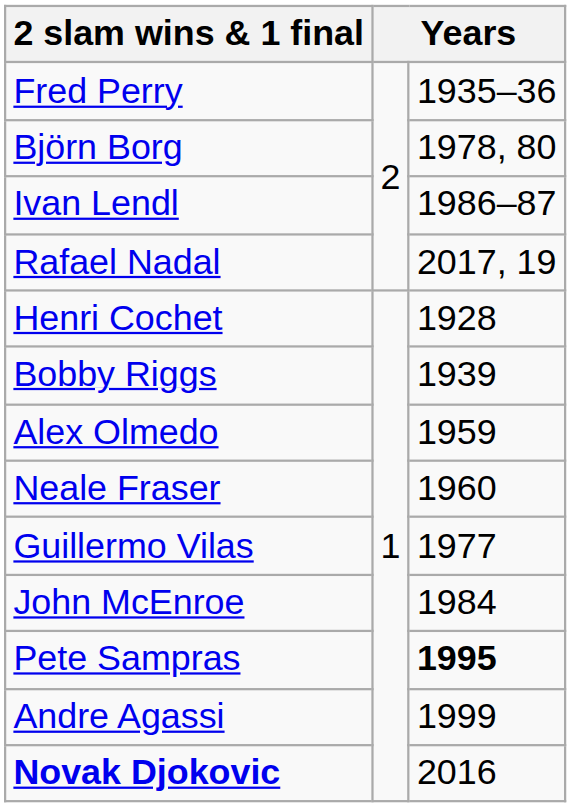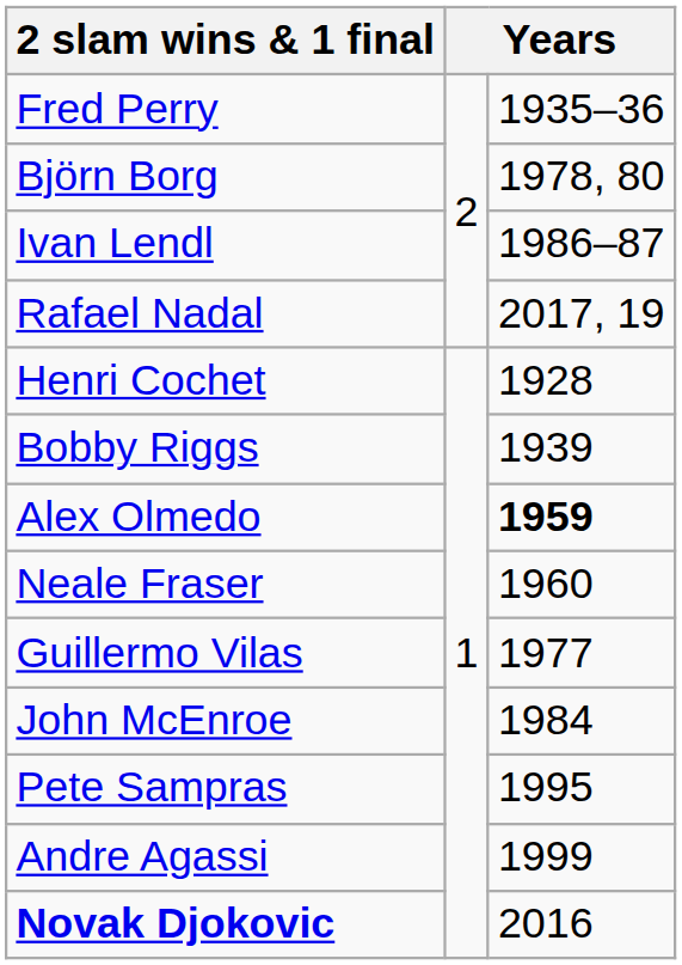Alex Olmedo | column 3: normal -> bold
Pete Sampras | column 3: bold -> normal
